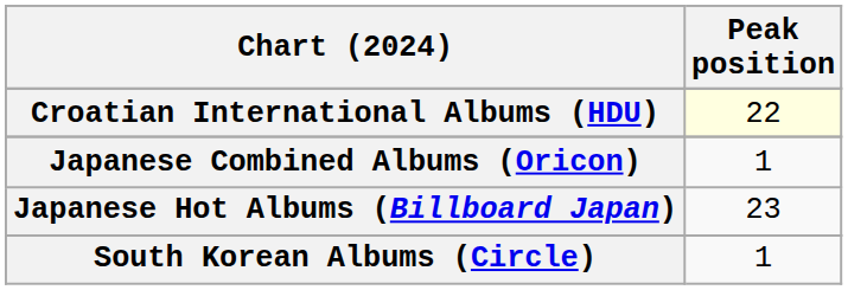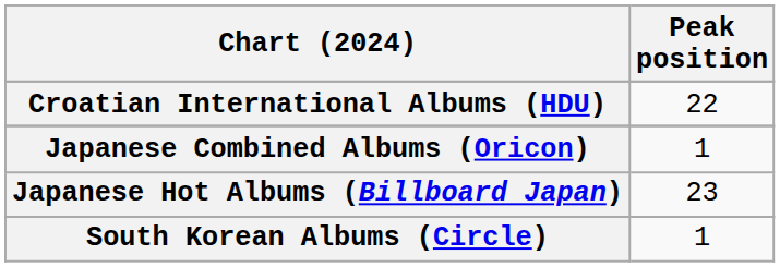Croatian International Albums (HDU) | Peak position: lightyellow background -> no background
